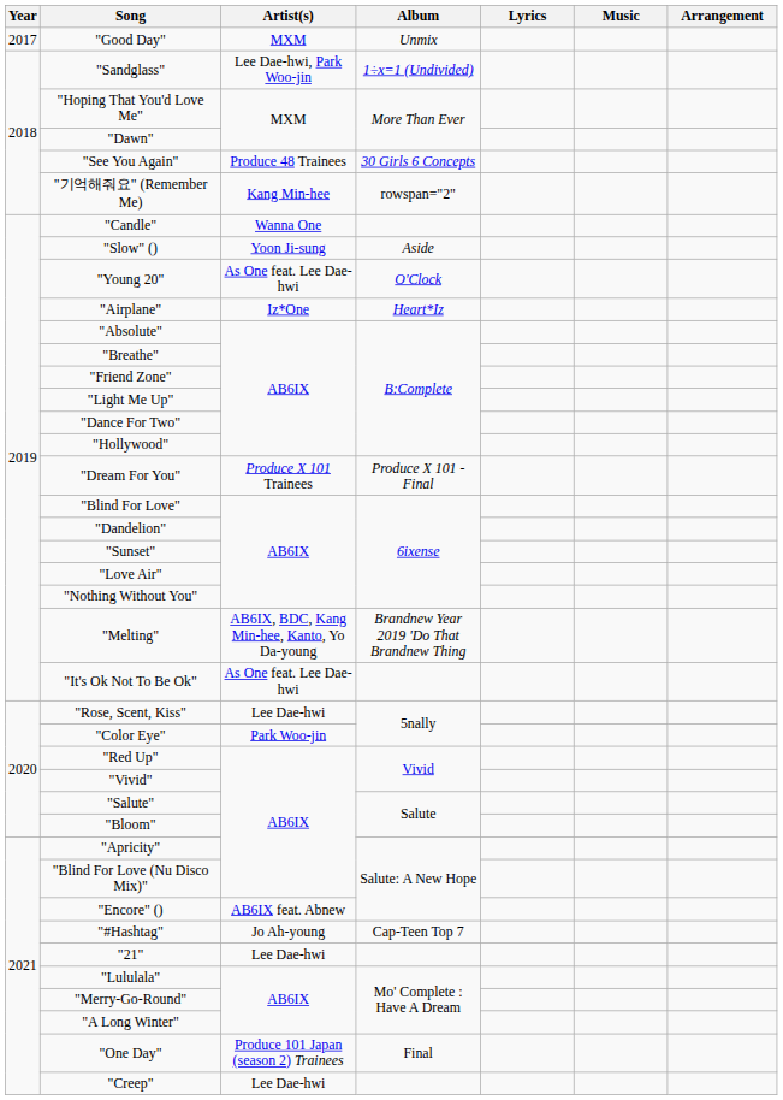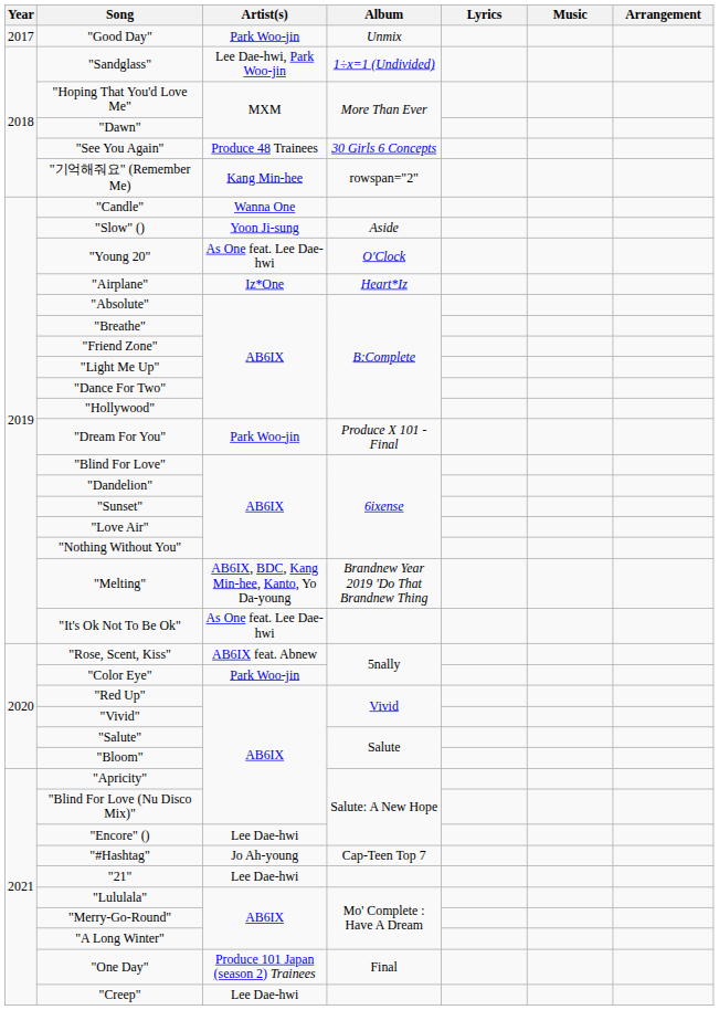"Good Day" | Artist(s): MXM -> Park Woo-jin
"Dream For You" | Artist(s): Produce X 101 Trainees -> Park Woo-jin
"Rose, Scent, Kiss" | Artist(s): Lee Dae-hwi -> AB6IX feat. Abnew
"Encore" () | Artist(s): AB6IX feat. Abnew -> Lee Dae-hwi
